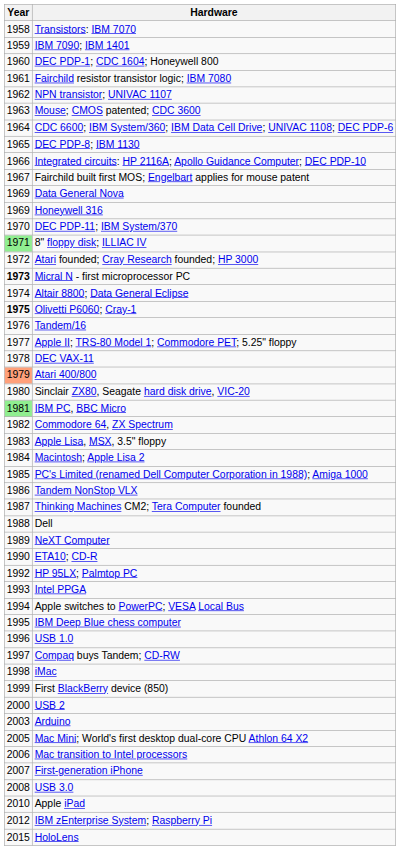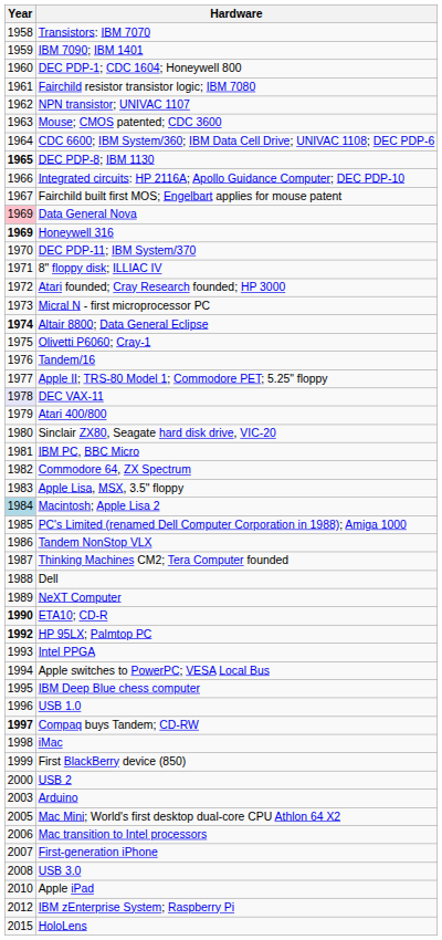DEC PDP-8; IBM 1130 | Year: normal -> bold
Data General Nova | Year: no background -> pink background
Honeywell 316 | Year: normal -> bold
8" floppy disk; ILLIAC IV | Year: lightgreen background -> no background
Micral N - first microprocessor PC | Year: bold -> normal
Altair 8800; Data General Eclipse | Year: normal -> bold
Olivetti P6060; Cray-1 | Year: bold -> normal
DEC VAX-11 | Year: no background -> lavender background
Atari 400/800 | Year: lightsalmon background -> no background
IBM PC, BBC Micro | Year: lightgreen background -> no background
Macintosh; Apple Lisa 2 | Year: no background -> lightblue background
ETA10; CD-R | Year: normal -> bold
HP 95LX; Palmtop PC | Year: normal -> bold
Compaq buys Tandem; CD-RW | Year: normal -> bold
